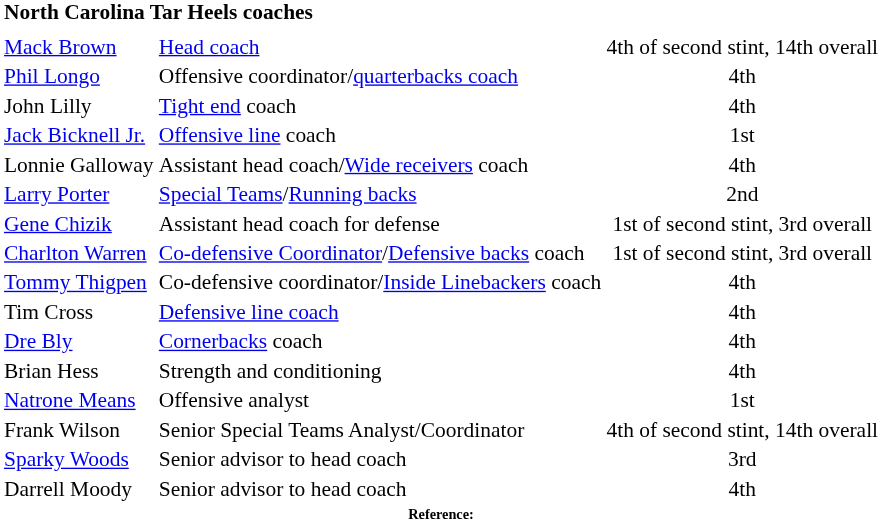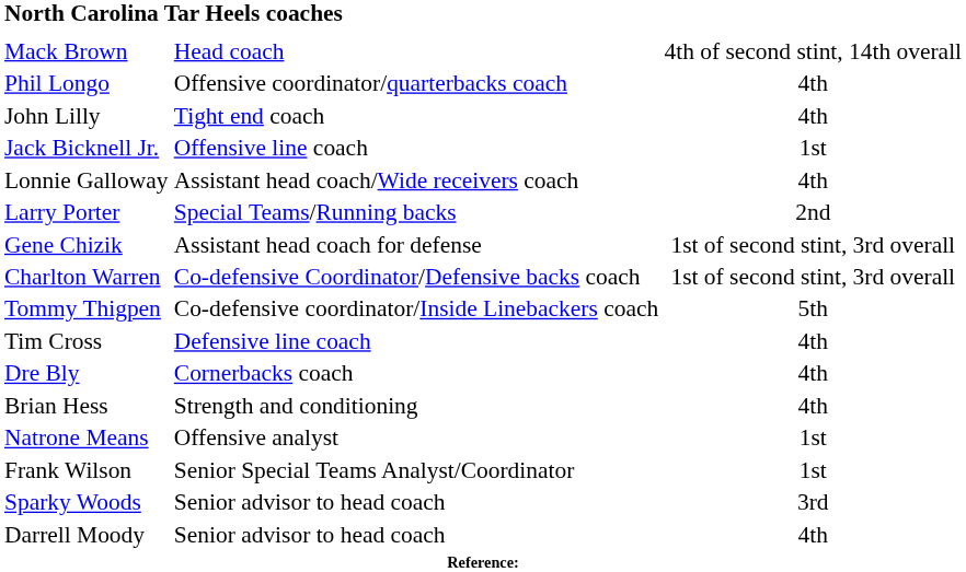Tommy Thigpen | column 3: 4th -> 5th
Frank Wilson | column 3: 4th of second stint, 14th overall -> 1st
